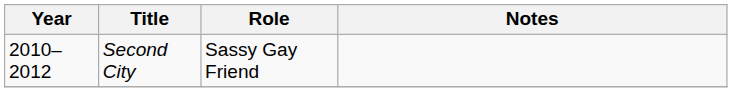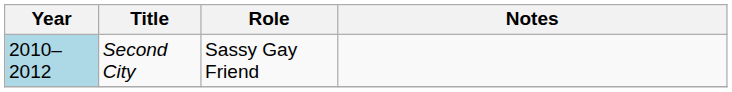Second City | Year: no background -> lightblue background
